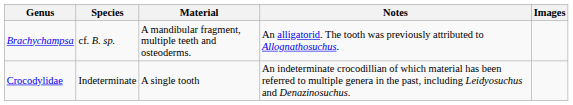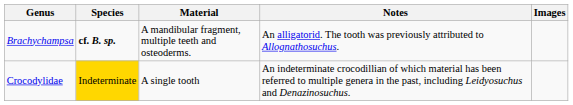Brachychampsa | Species: normal -> bold
Crocodylidae | Species: no background -> gold background
